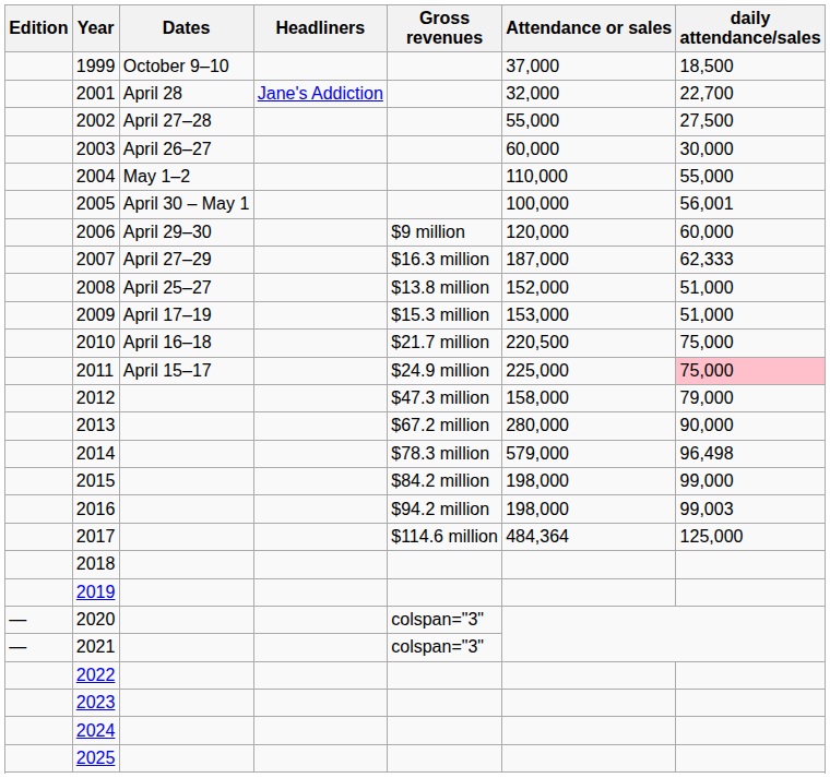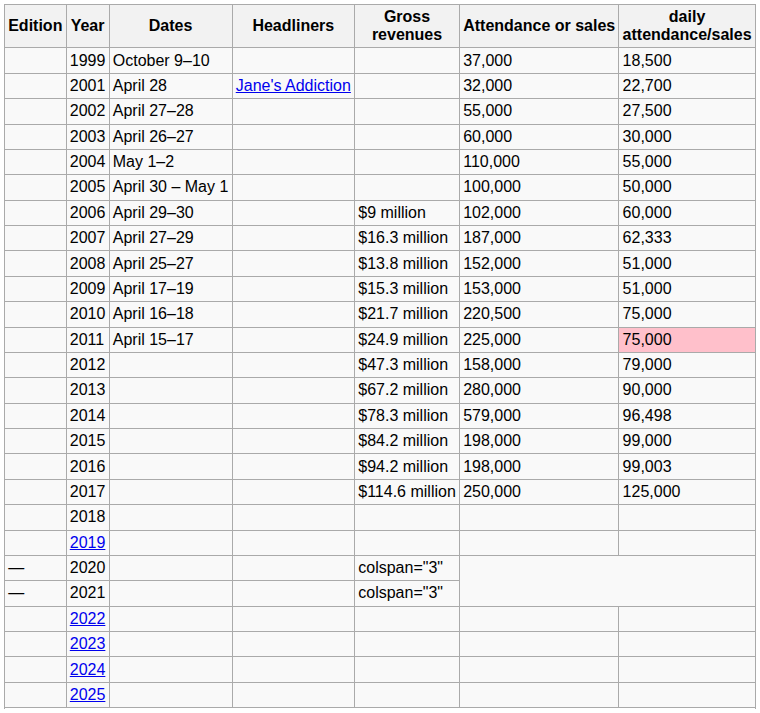2005 | daily attendance/sales: 56,001 -> 50,000
2006 | Attendance or sales: 120,000 -> 102,000
2017 | Attendance or sales: 484,364 -> 250,000
